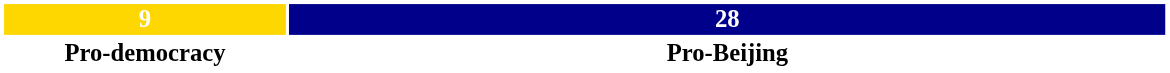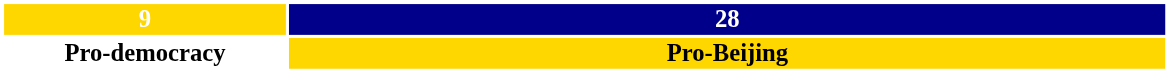Pro-democracy | 28: no background -> gold background
